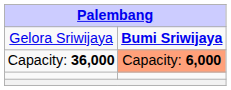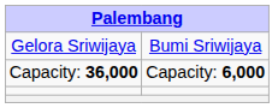Gelora Sriwijaya | column 2: bold -> normal
Capacity: 36,000 | column 2: lightsalmon background -> no background
